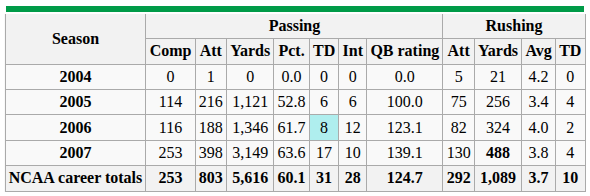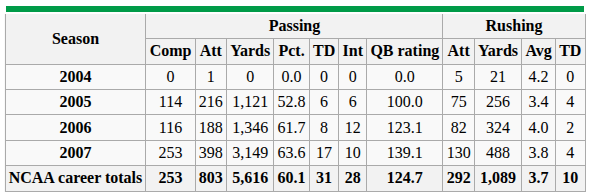2006 | column 6: paleturquoise background -> no background
2007 | column 10: bold -> normal
